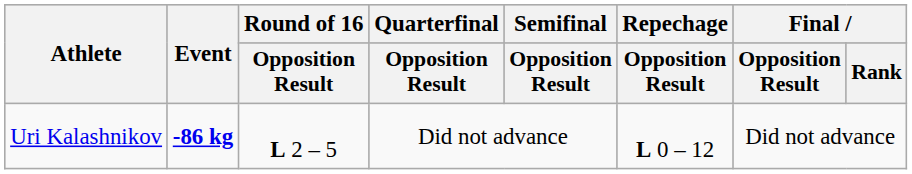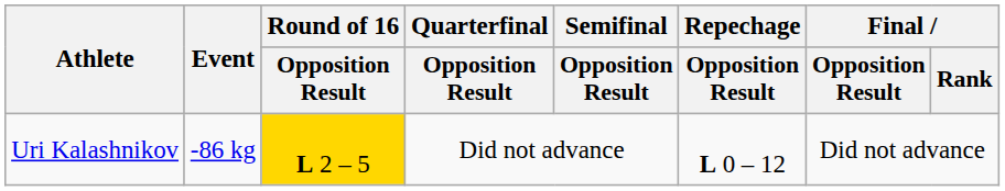Uri Kalashnikov | Event: bold -> normal
Uri Kalashnikov | Round of 16 / Opposition Result: no background -> gold background
